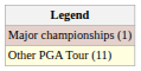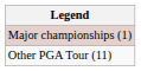row 3 | column 1: lightyellow background -> no background
